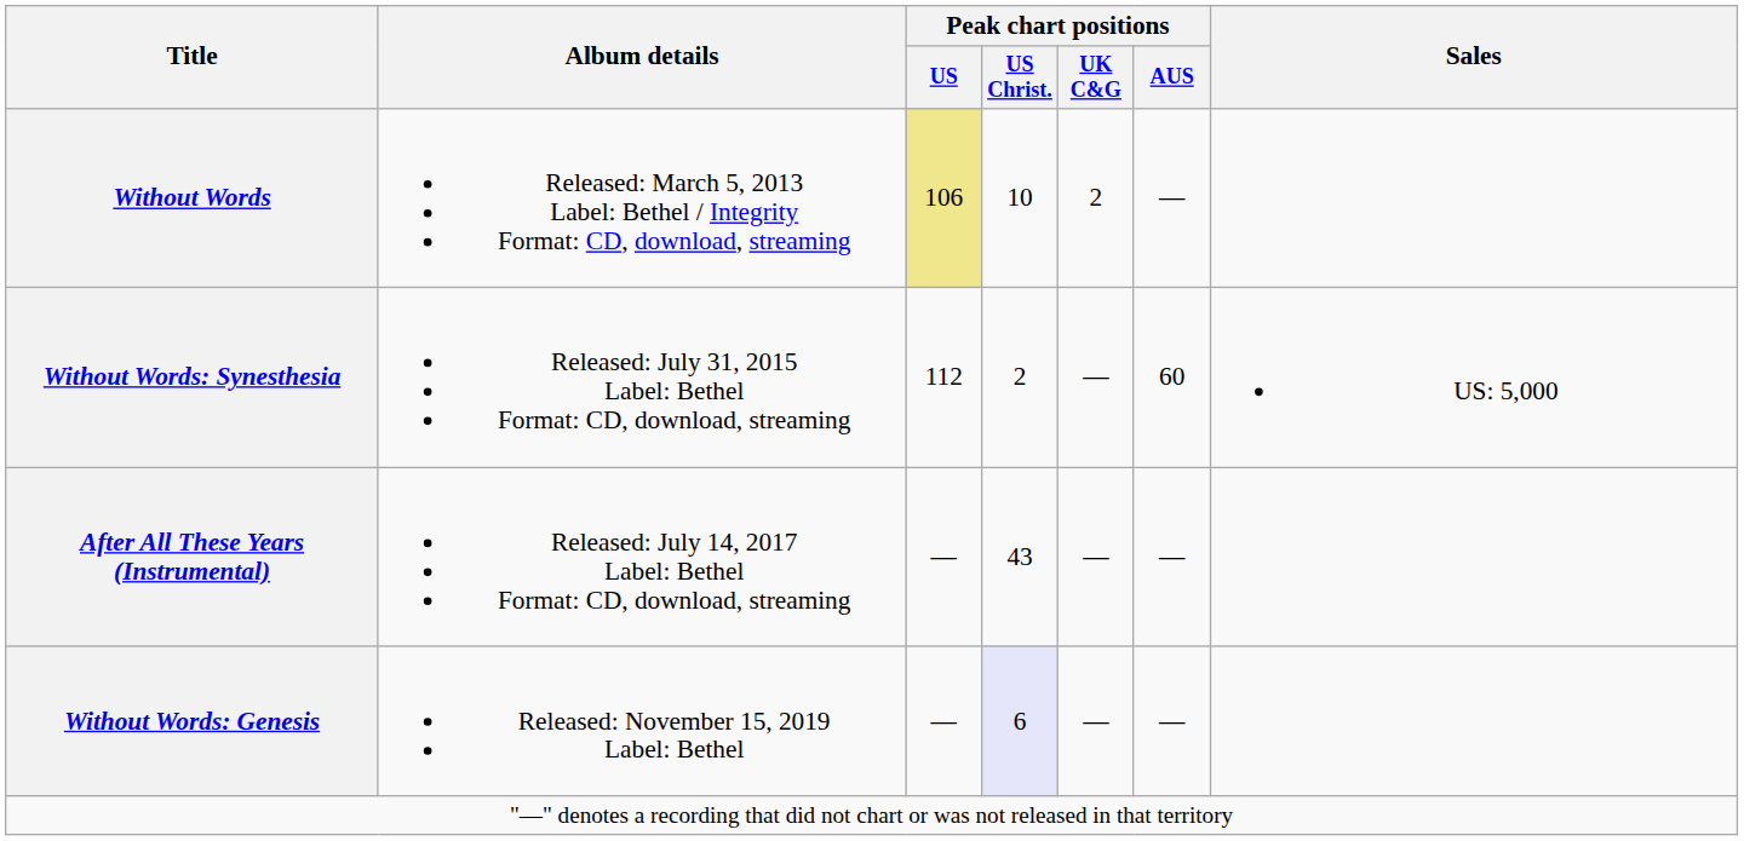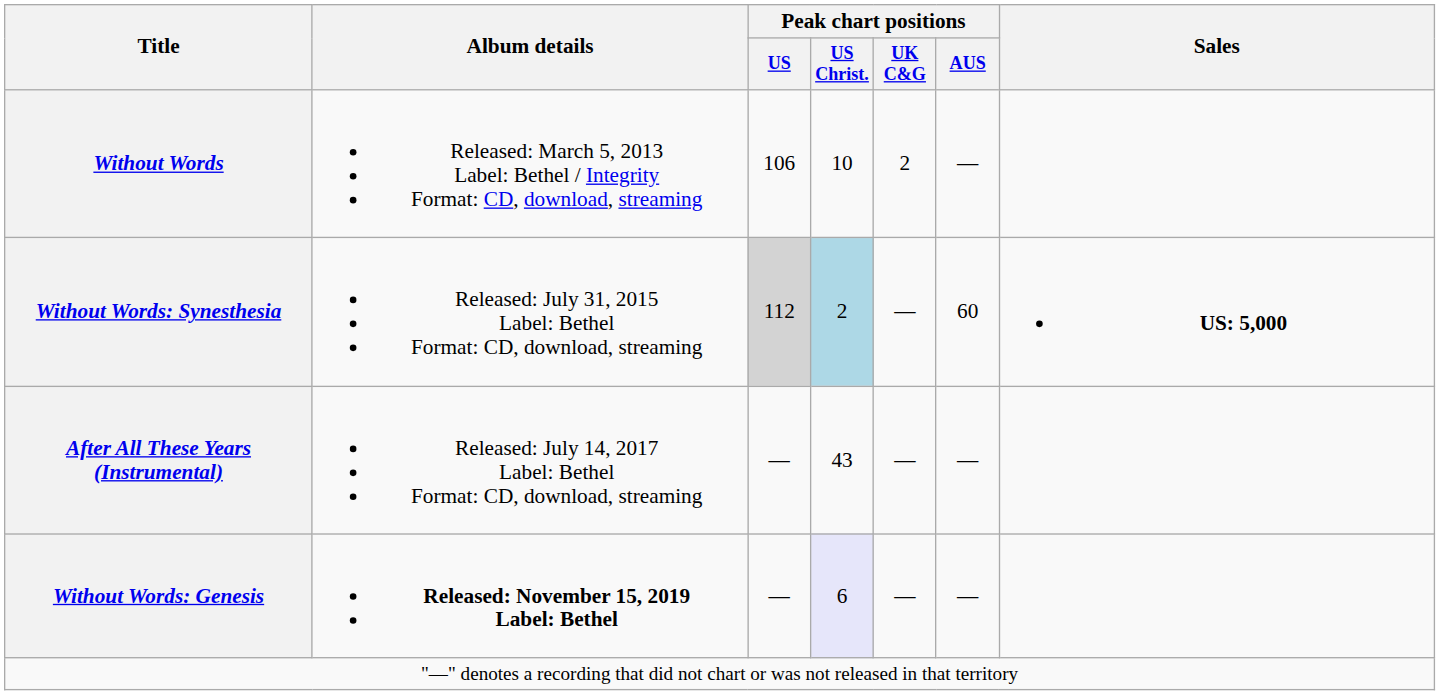Without Words | Peak chart positions / US: khaki background -> no background
Without Words: Synesthesia | Peak chart positions / US: no background -> lightgrey background
Without Words: Synesthesia | Peak chart positions / US Christ.: no background -> lightblue background
Without Words: Synesthesia | Sales: normal -> bold
Without Words: Genesis | Album details: normal -> bold
